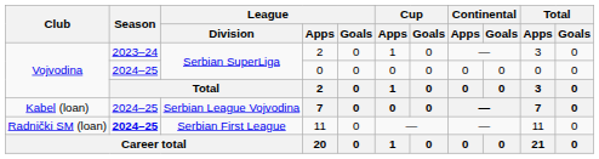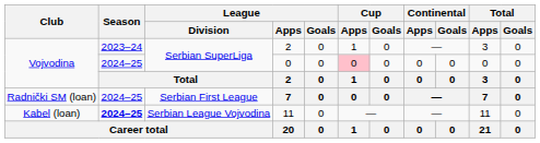row 4 | Cup / Apps: no background -> pink background
row 6 | Club: Kabel (loan) -> Radnički SM (loan)
row 6 | League / Division: Serbian League Vojvodina -> Serbian First League
row 7 | Club: Radnički SM (loan) -> Kabel (loan)
row 7 | League / Division: Serbian First League -> Serbian League Vojvodina
